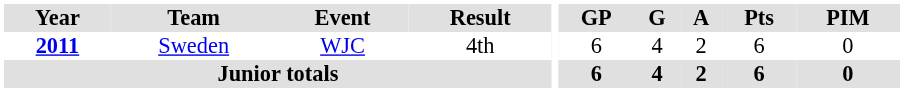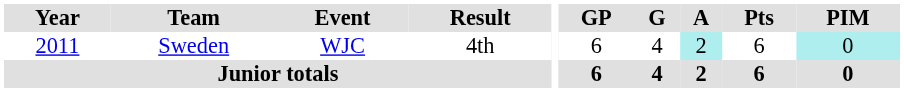Sweden | Year: bold -> normal
Sweden | A: no background -> paleturquoise background
Sweden | PIM: no background -> paleturquoise background
